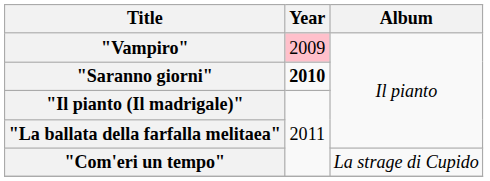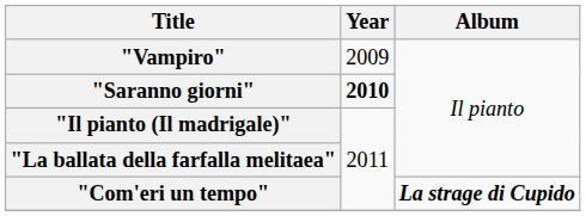"Vampiro" | Year: pink background -> no background
"Com'eri un tempo" | Album: normal -> bold
